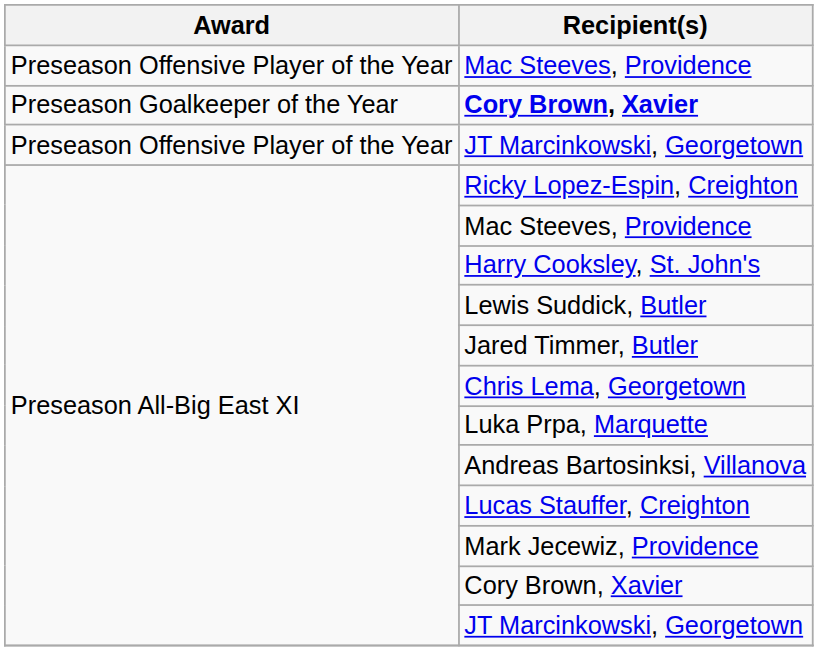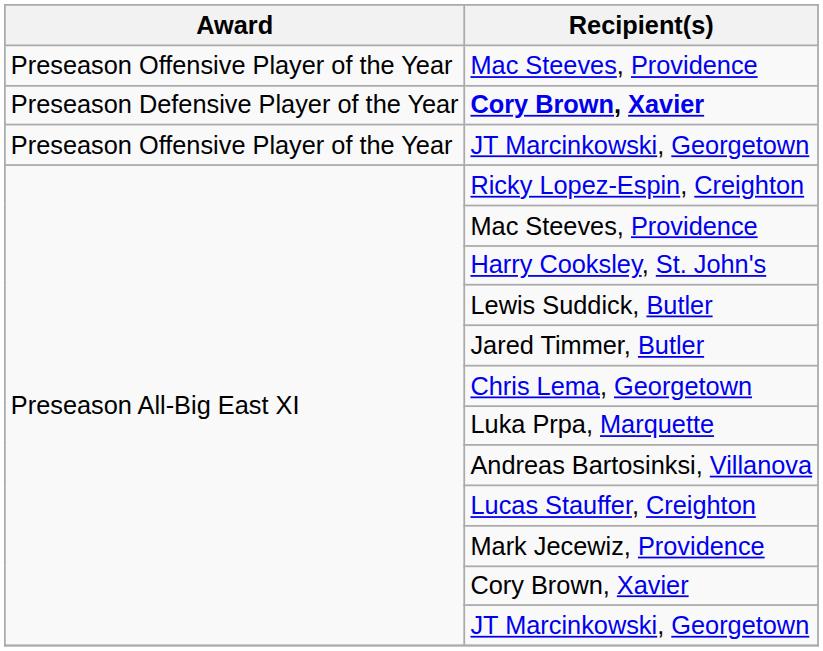row 3 | Award: Preseason Goalkeeper of the Year -> Preseason Defensive Player of the Year
